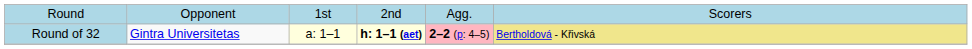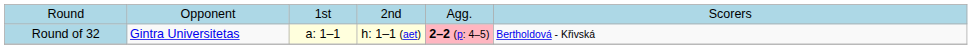Round of 32 | column 4: bold -> normal
Round of 32 | column 6: khaki background -> no background
